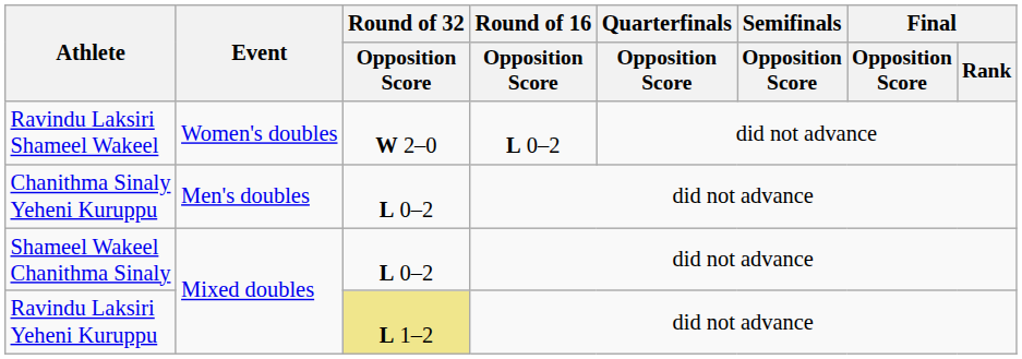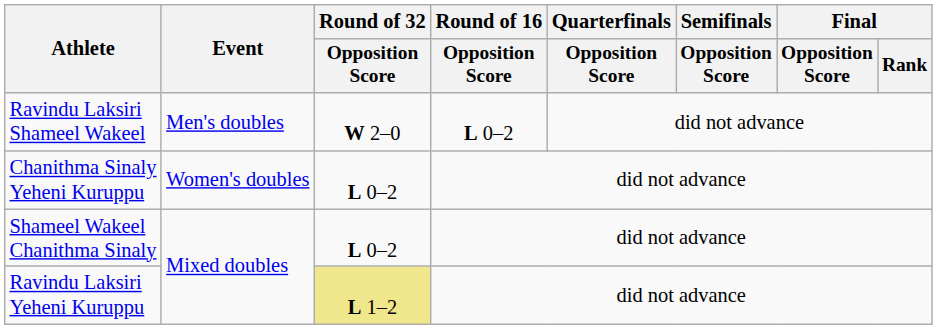Ravindu Laksiri Shameel Wakeel | Event: Women's doubles -> Men's doubles
Chanithma Sinaly Yeheni Kuruppu | Event: Men's doubles -> Women's doubles
